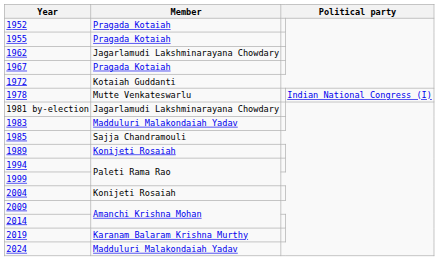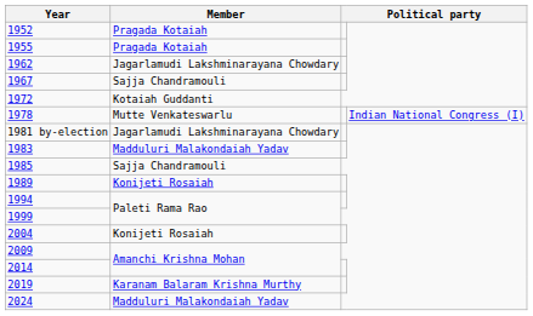1967 | Member: Pragada Kotaiah -> Sajja Chandramouli
